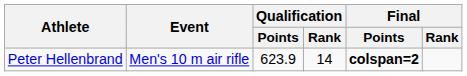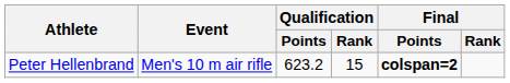Peter Hellenbrand | Qualification / Points: 623.9 -> 623.2
Peter Hellenbrand | Qualification / Rank: 14 -> 15
